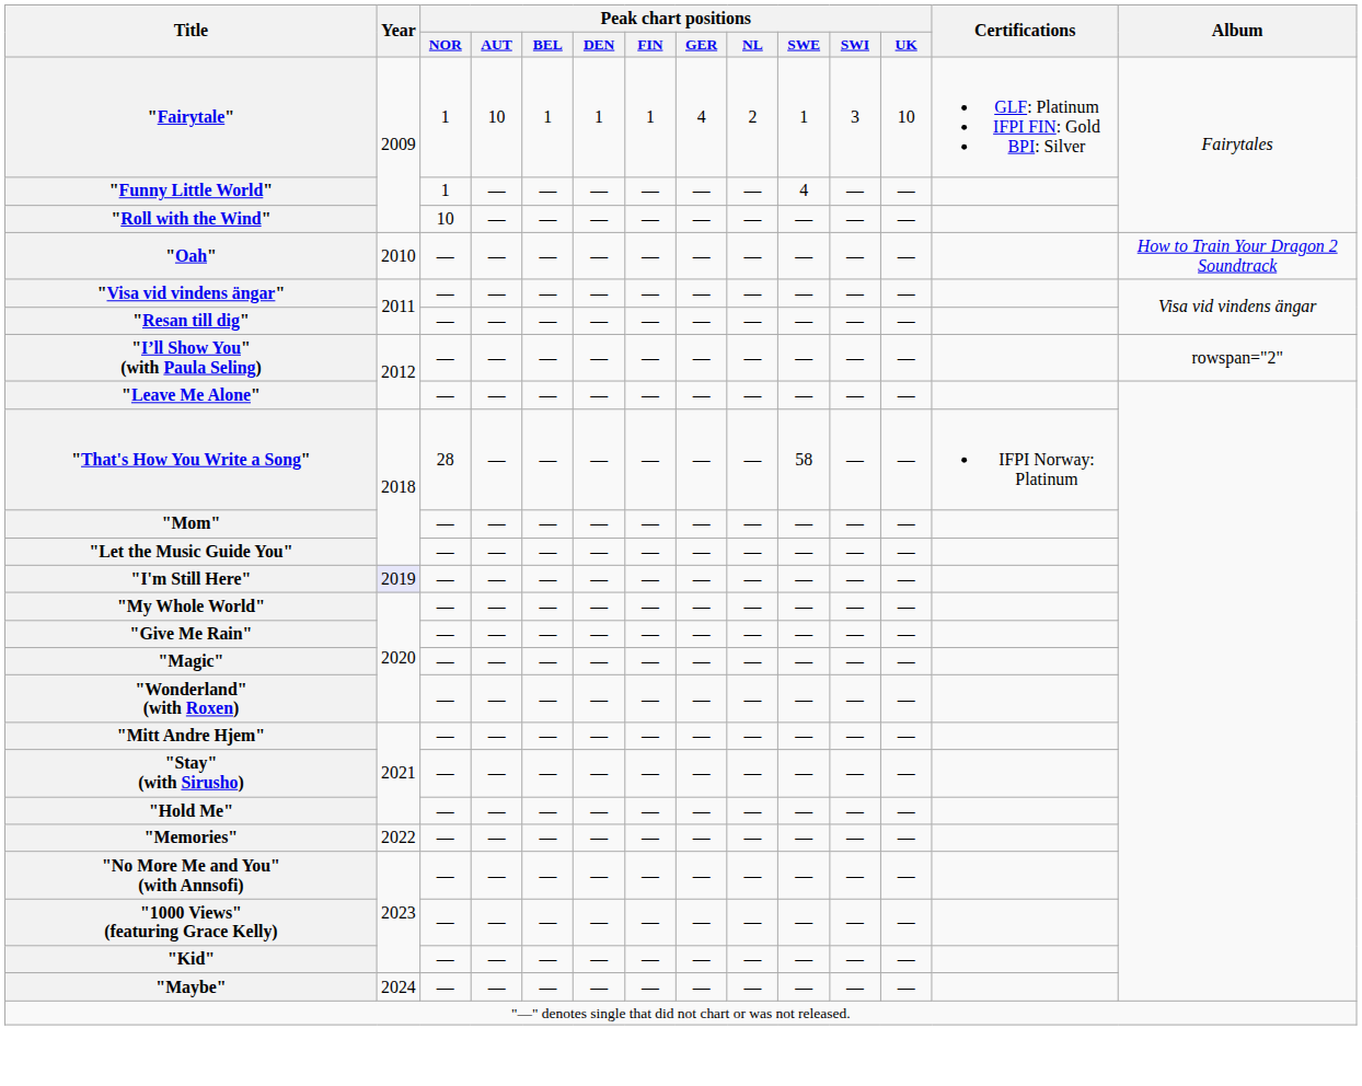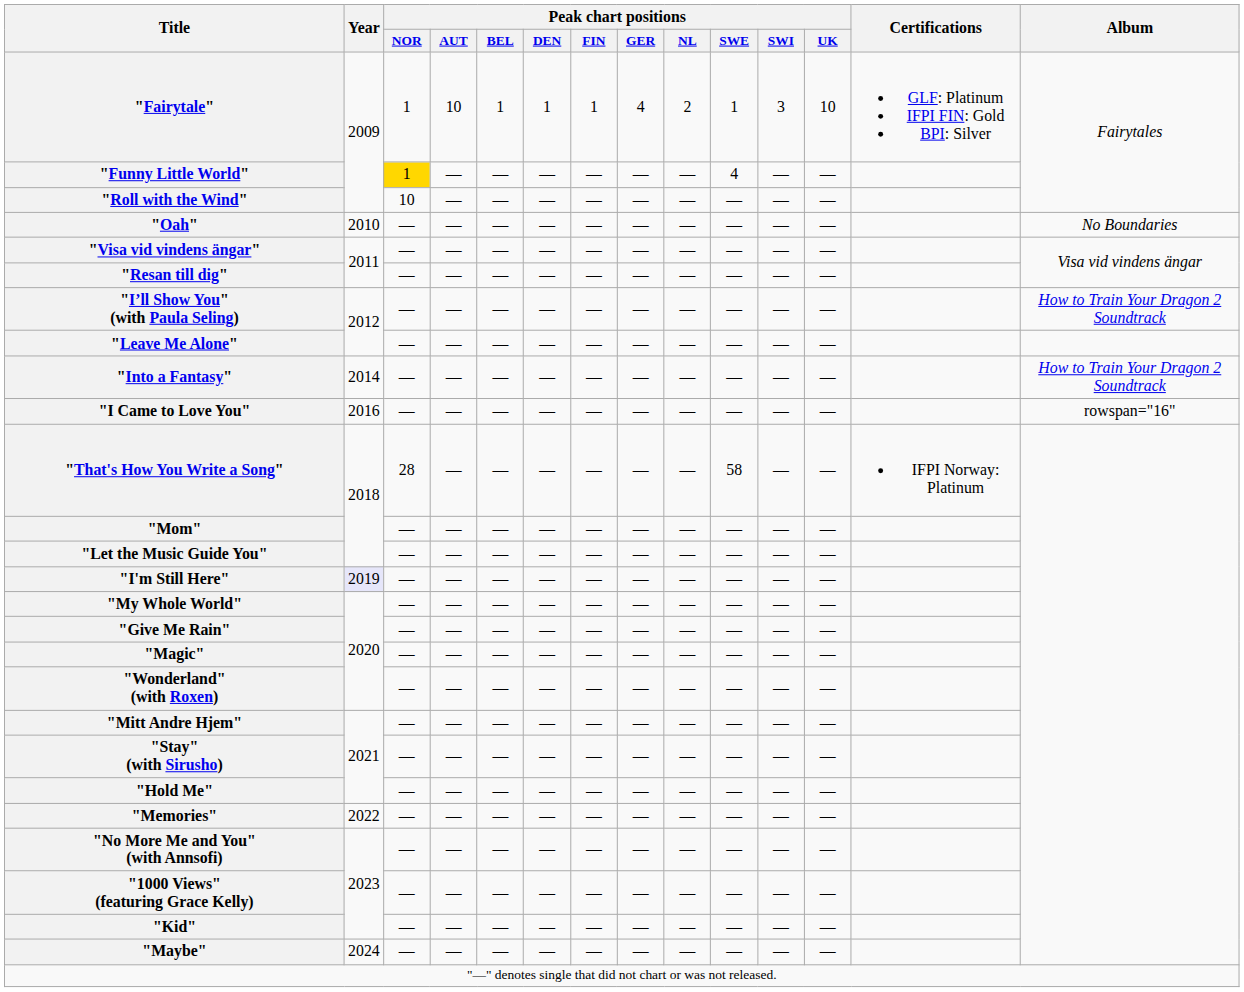"Funny Little World" | Peak chart positions / NOR: no background -> gold background
"Oah" | Album: How to Train Your Dragon 2 Soundtrack -> No Boundaries
"I’ll Show You" (with Paula Seling) | Album: rowspan="2" -> How to Train Your Dragon 2 Soundtrack
+ row: "Into a Fantasy" | 2014 | — | — | — | — | — | — | — | — | — | — | How to Train Your Dragon 2 Soundtrack
+ row: "I Came to Love You" | 2016 | — | — | — | — | — | — | — | — | — | — | rowspan="16"
